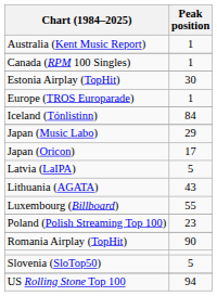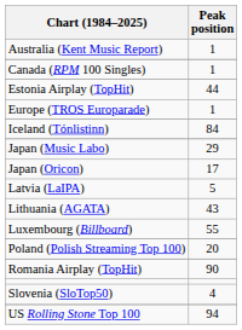row 4 | Peak position: 30 -> 44
row 12 | Peak position: 23 -> 20
row 15 | Peak position: 5 -> 4
